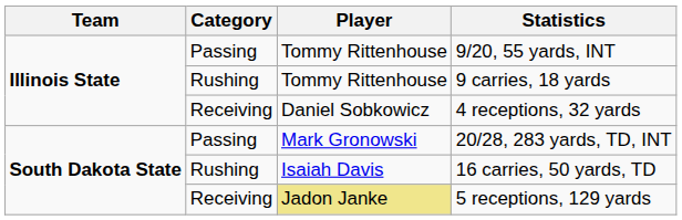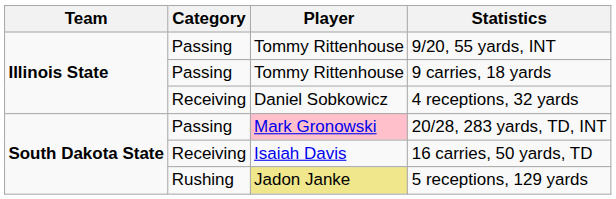9 carries, 18 yards | Category: Rushing -> Passing
20/28, 283 yards, TD, INT | Player: no background -> pink background
16 carries, 50 yards, TD | Category: Rushing -> Receiving
5 receptions, 129 yards | Category: Receiving -> Rushing
